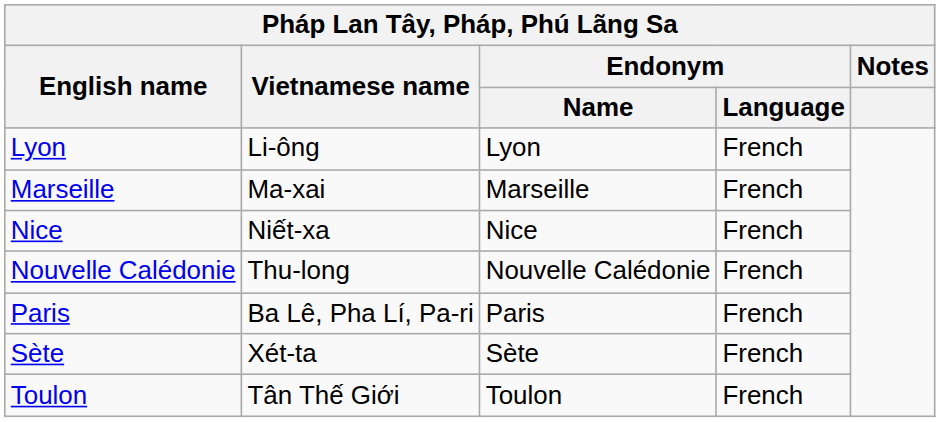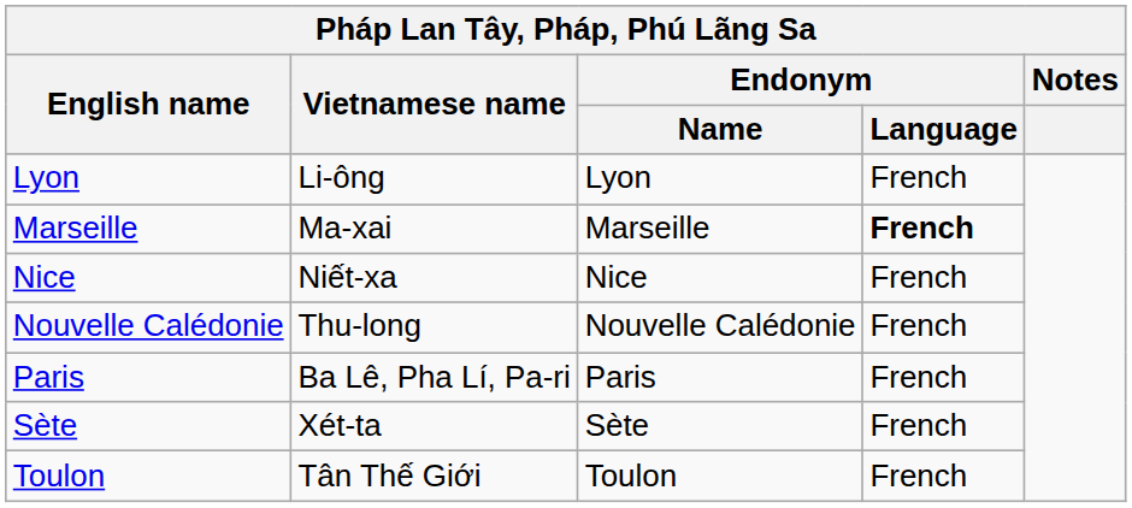row 5 | Endonym / Language: normal -> bold
